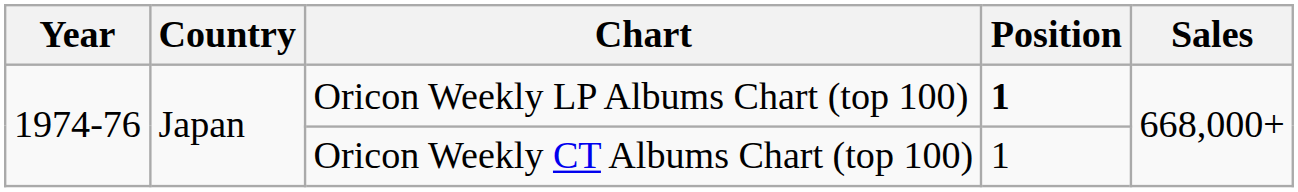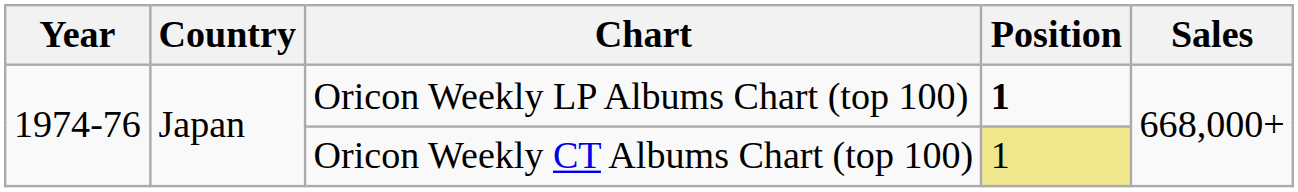Oricon Weekly CT Albums Chart (top 100) | Position: no background -> khaki background
